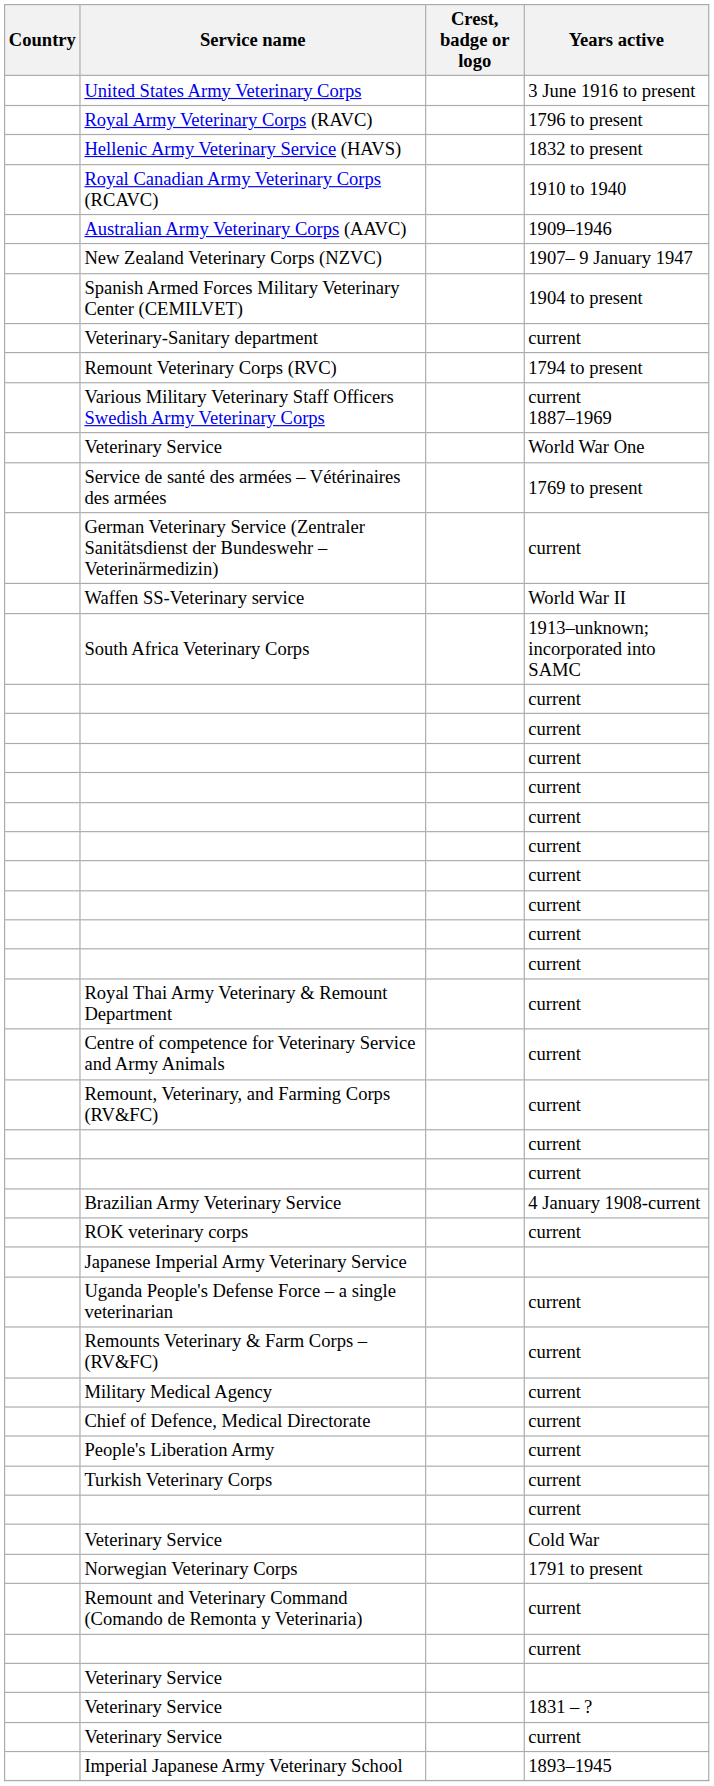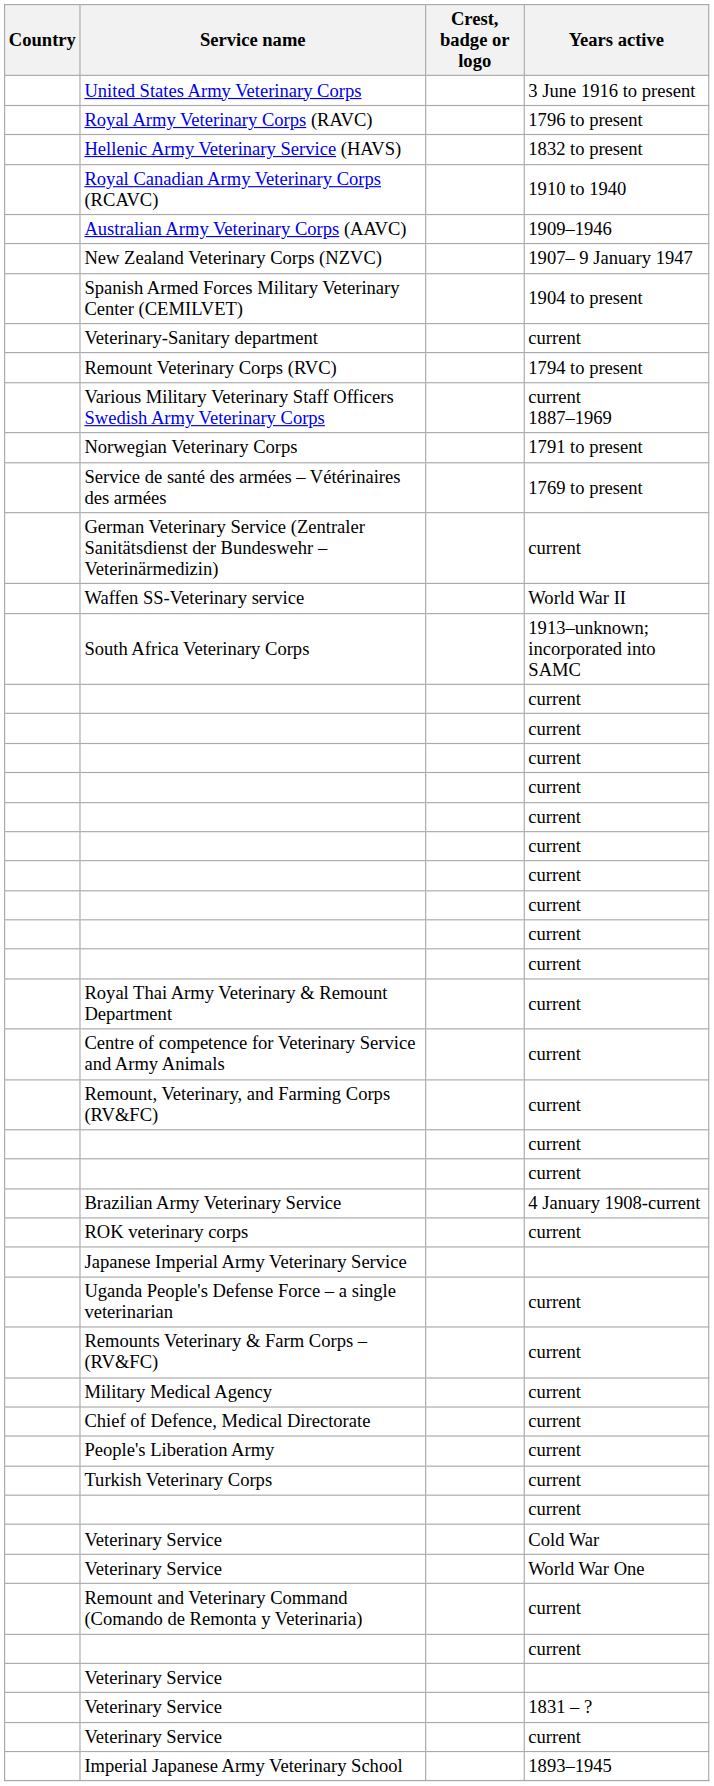rows swapped: Norwegian Veterinary Corps <-> Veterinary Service / World War One
